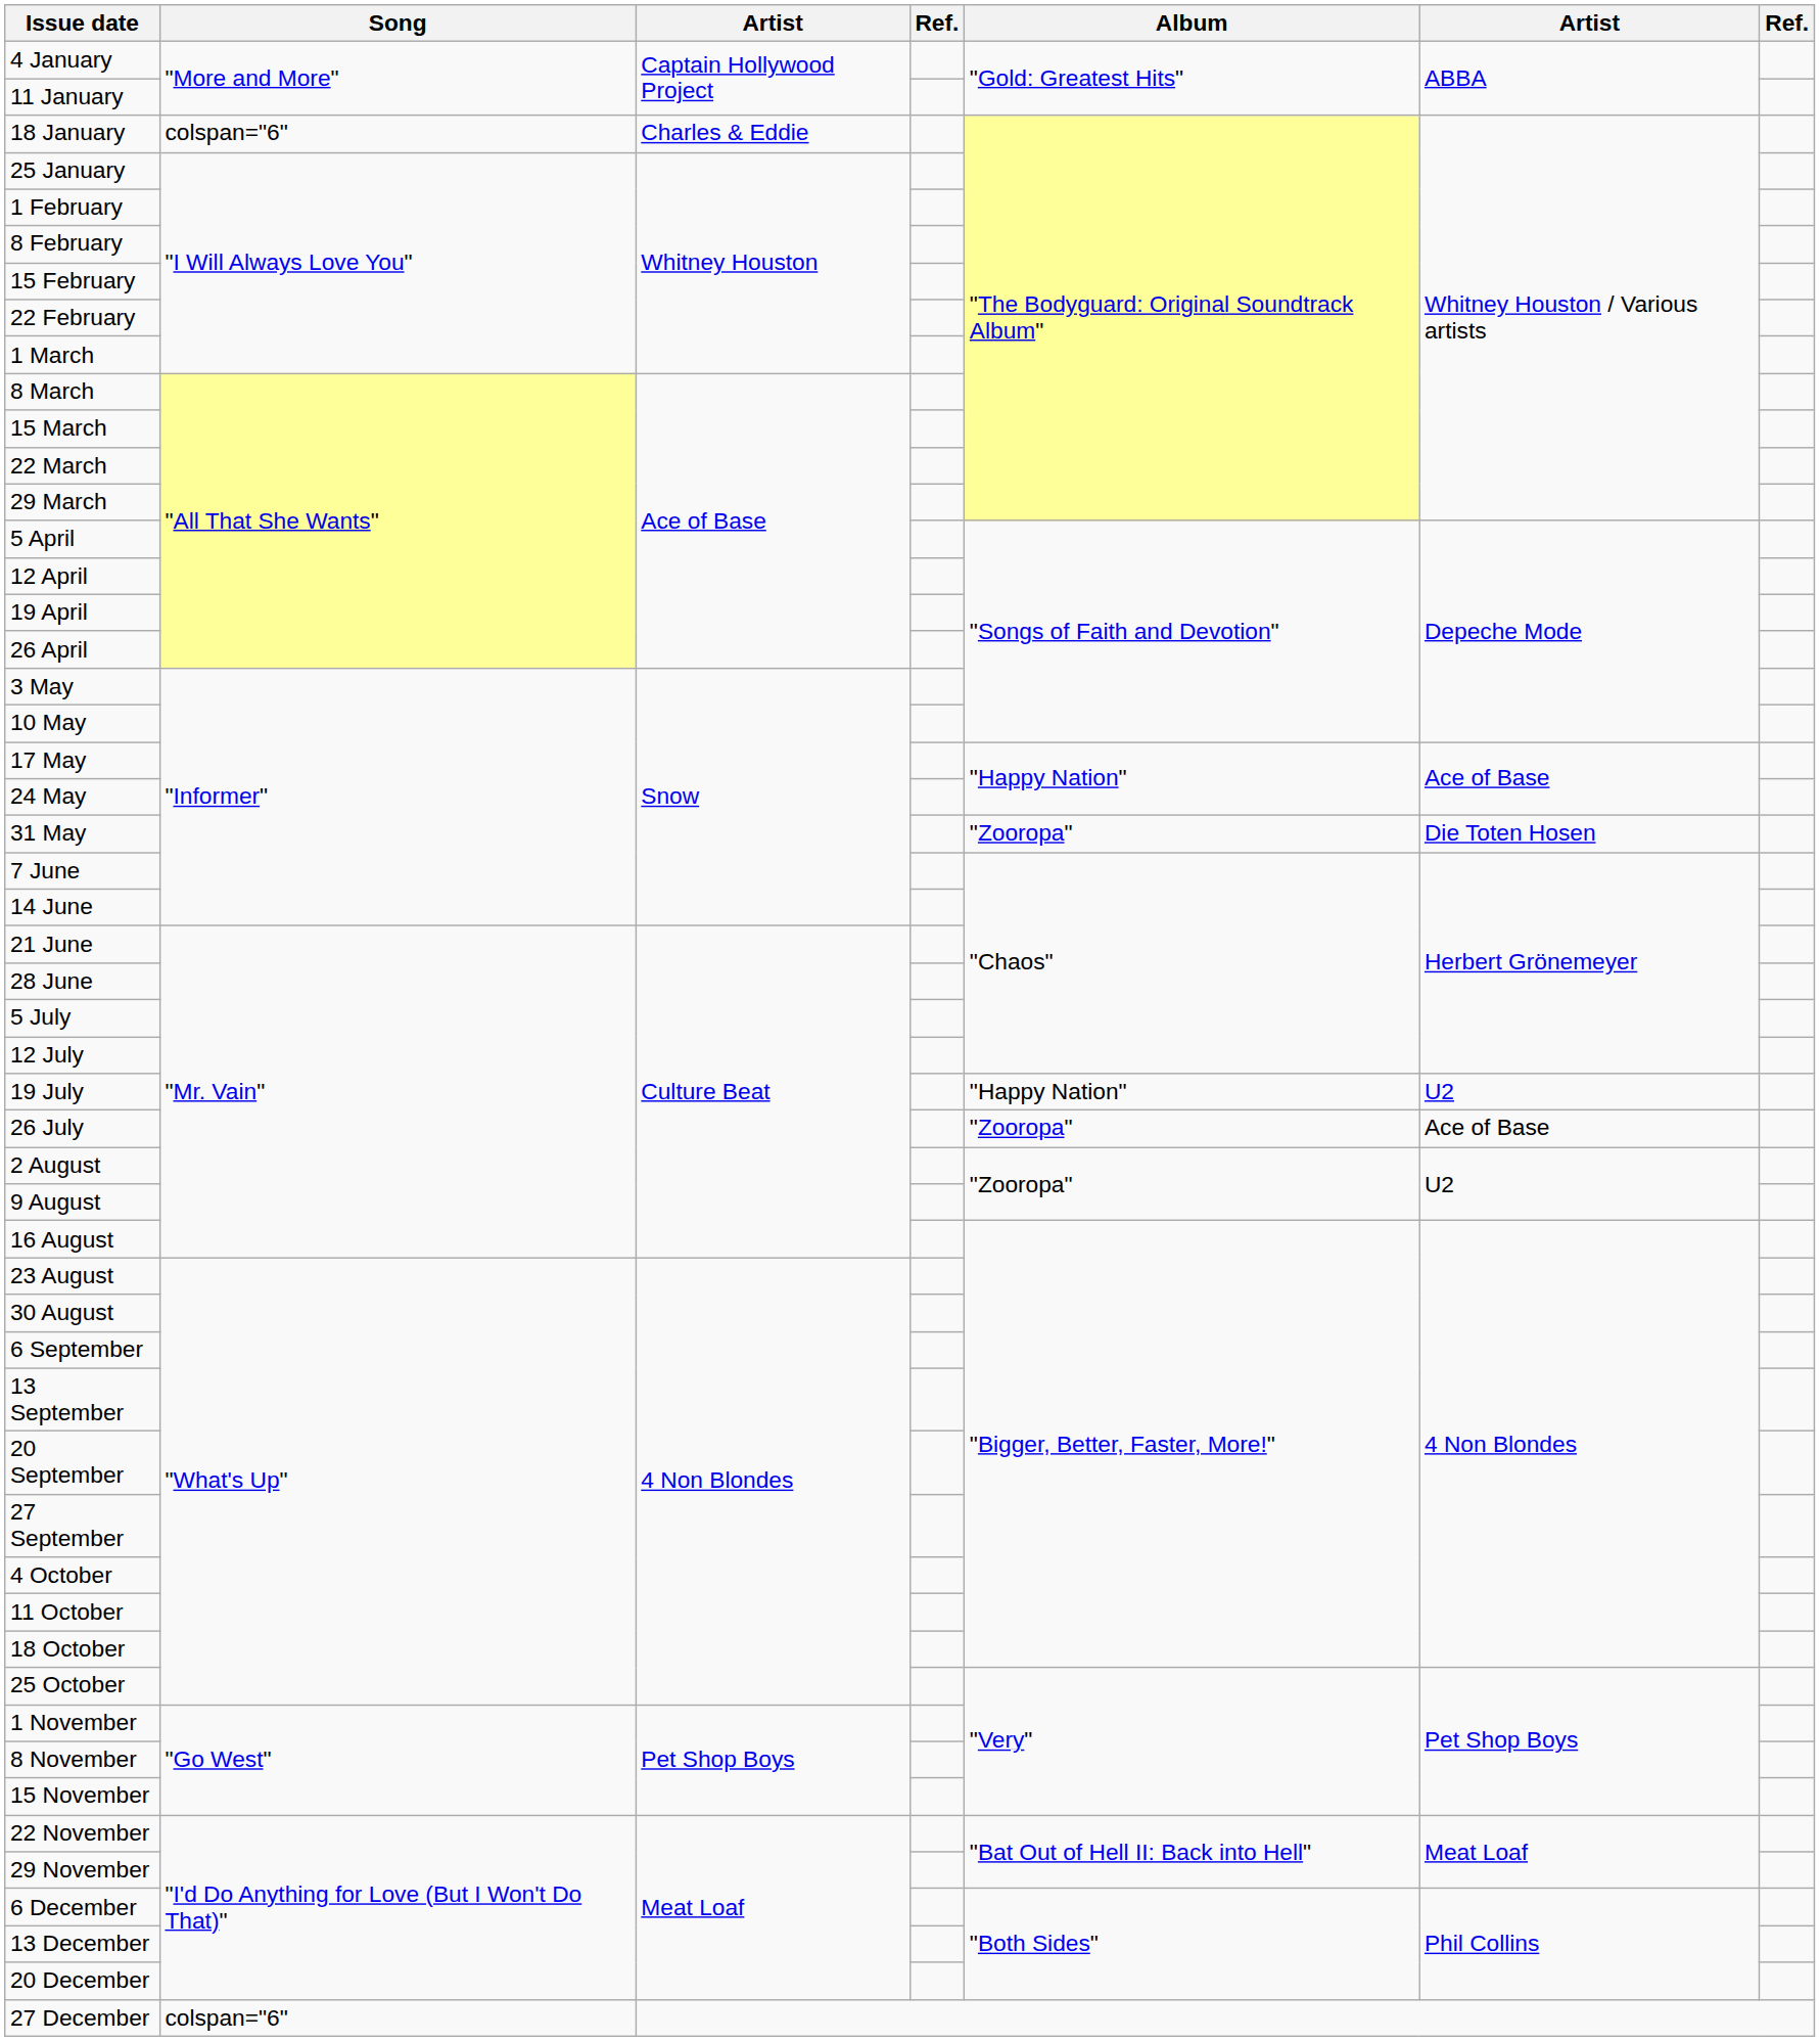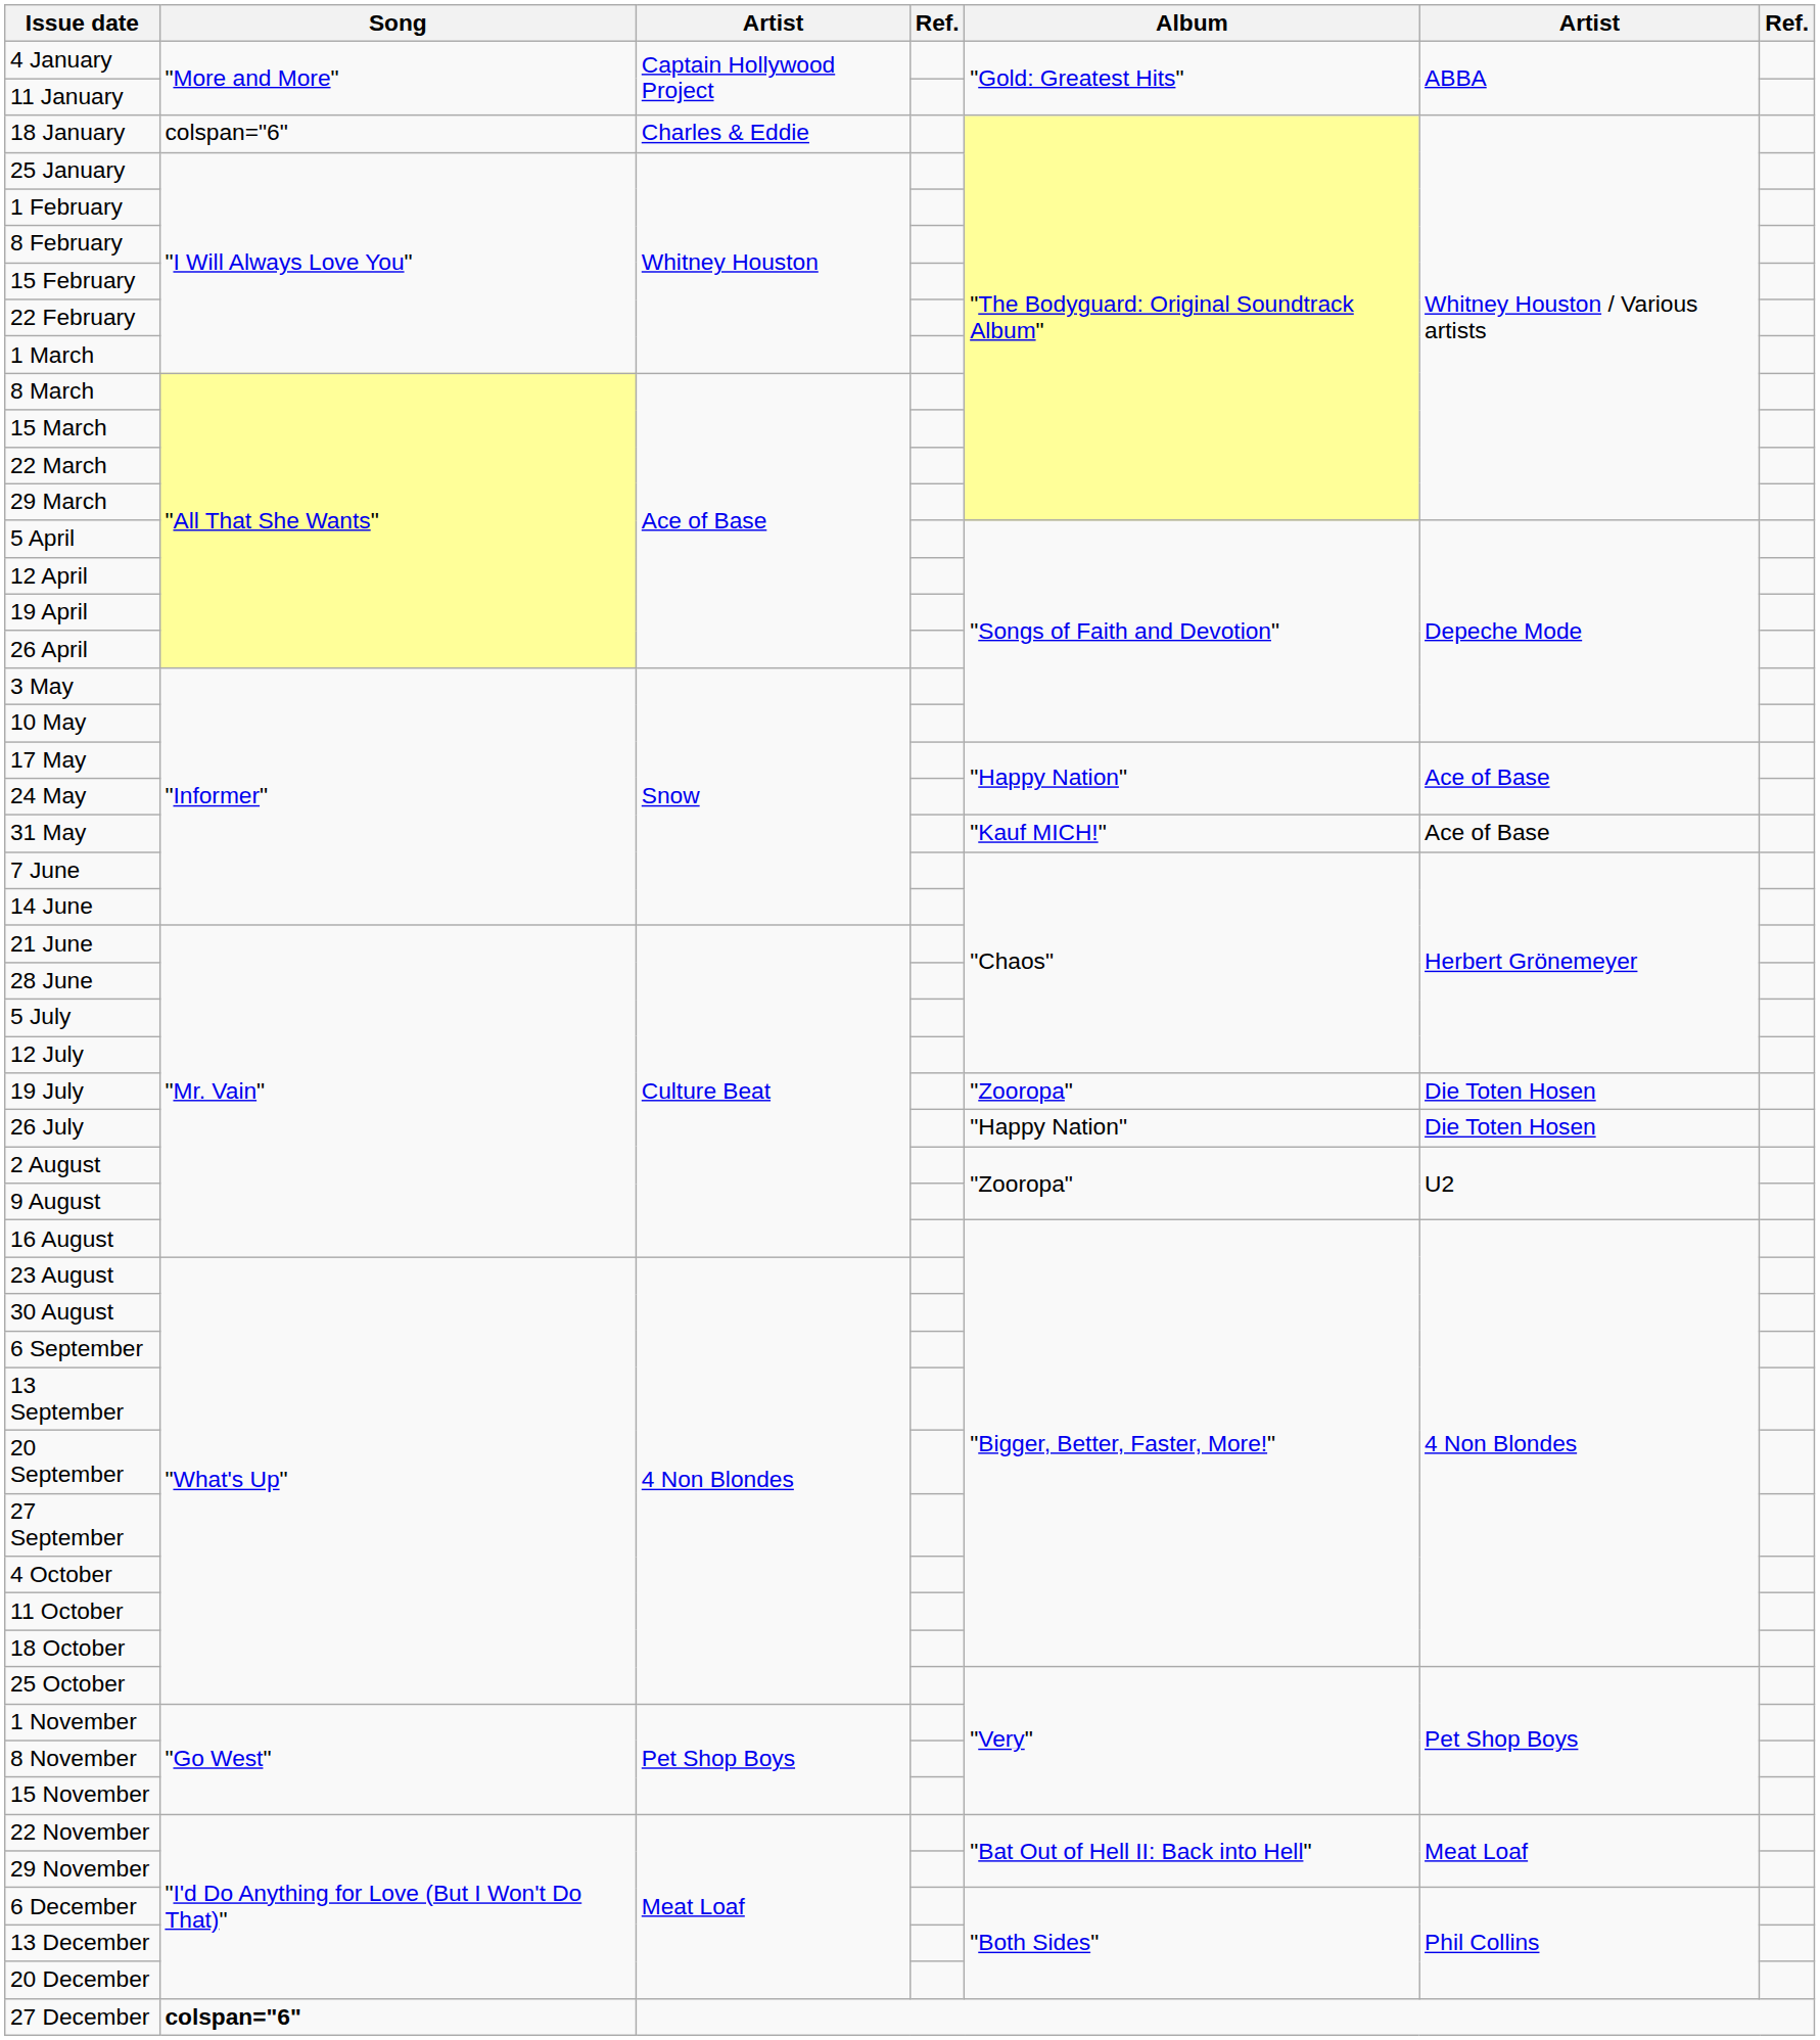31 May | Album: "Zooropa" -> "Kauf MICHǃ"
31 May | column 6: Die Toten Hosen -> Ace of Base
19 July | Album: "Happy Nation" -> "Zooropa"
19 July | column 6: U2 -> Die Toten Hosen
26 July | Album: "Zooropa" -> "Happy Nation"
26 July | column 6: Ace of Base -> Die Toten Hosen
27 December | Song: normal -> bold
